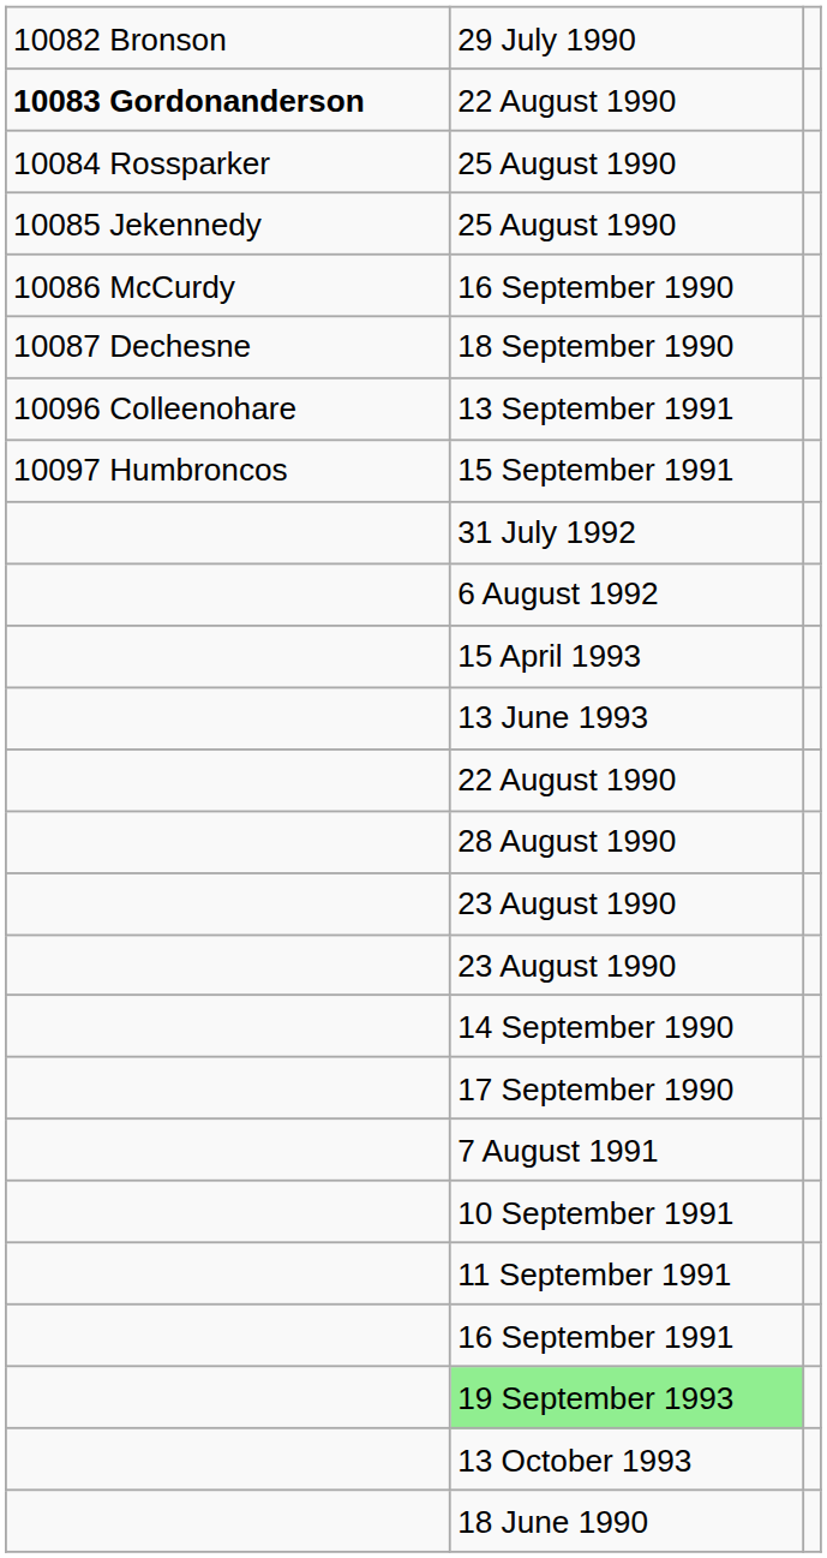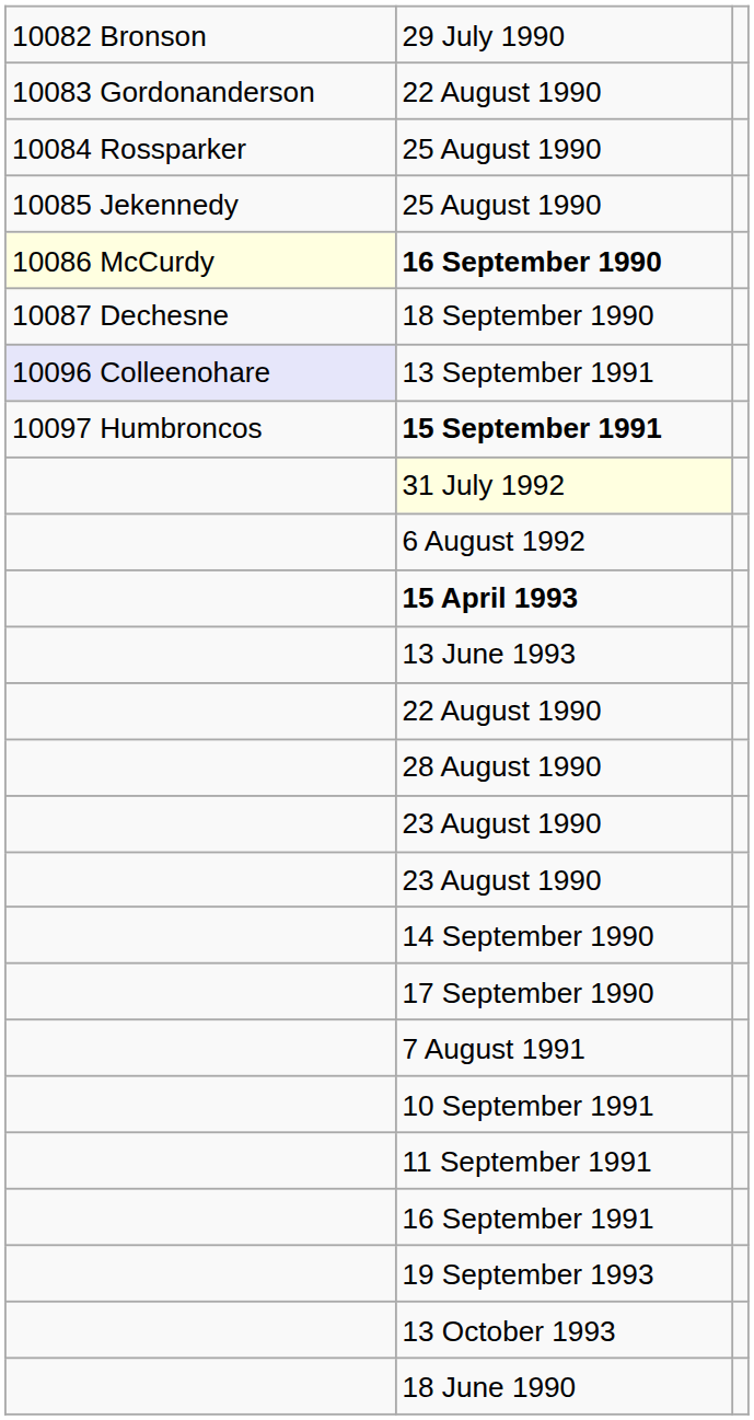10083 Gordonanderson / 22 August 1990 | column 1: bold -> normal
16 September 1990 | column 1: no background -> lightyellow background
16 September 1990 | column 2: normal -> bold
13 September 1991 | column 1: no background -> lavender background
15 September 1991 | column 2: normal -> bold
31 July 1992 | column 2: no background -> lightyellow background
15 April 1993 | column 2: normal -> bold
19 September 1993 | column 2: lightgreen background -> no background
